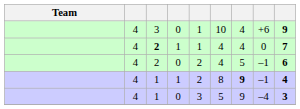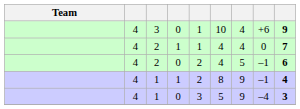row 3 | column 3: bold -> normal
row 5 | column 7: bold -> normal
